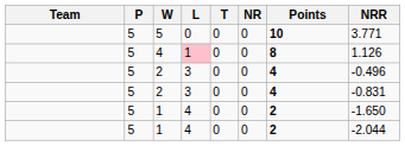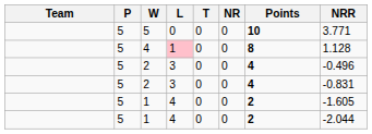row 3 | NRR: 1.126 -> 1.128
row 6 | NRR: -1.650 -> -1.605
